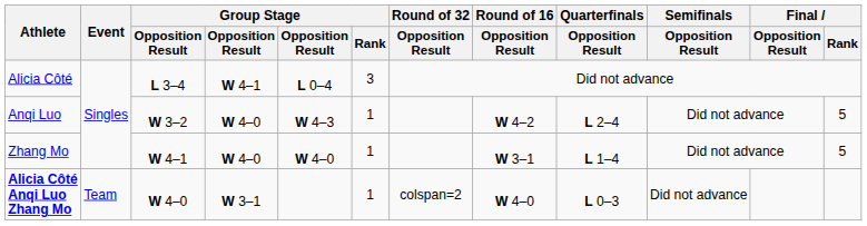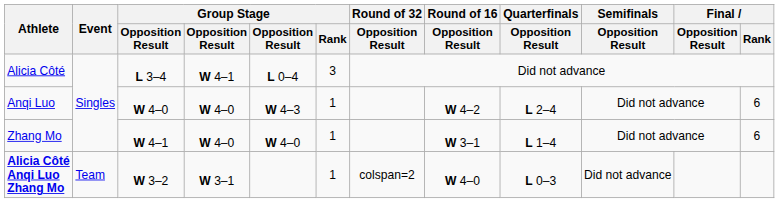Anqi Luo | column 3: W 3–2 -> W 4–0
Anqi Luo | Final / Rank: 5 -> 6
Zhang Mo | Final / Rank: 5 -> 6
Alicia Côté Anqi Luo Zhang Mo | column 3: W 4–0 -> W 3–2
